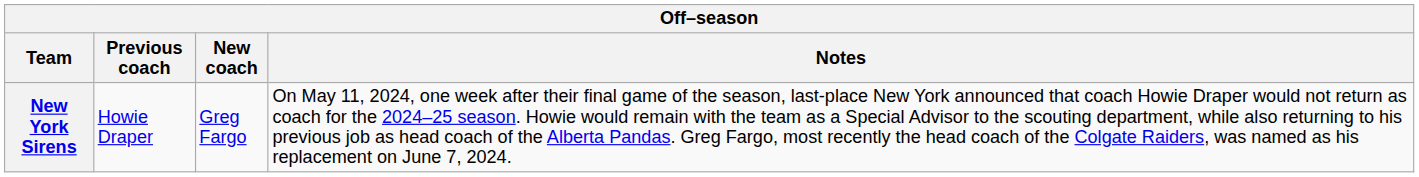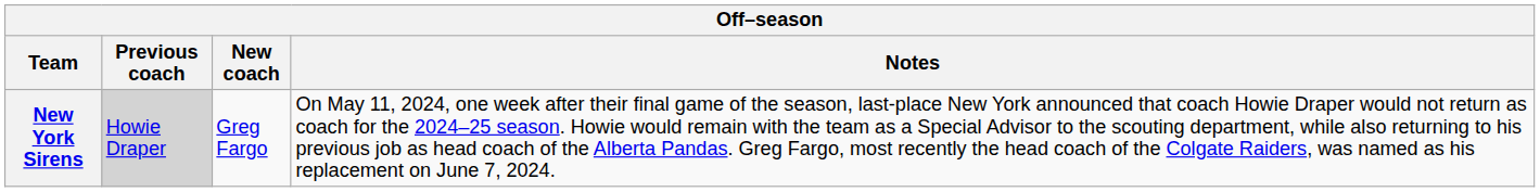New York Sirens | Previous coach: no background -> lightgrey background
